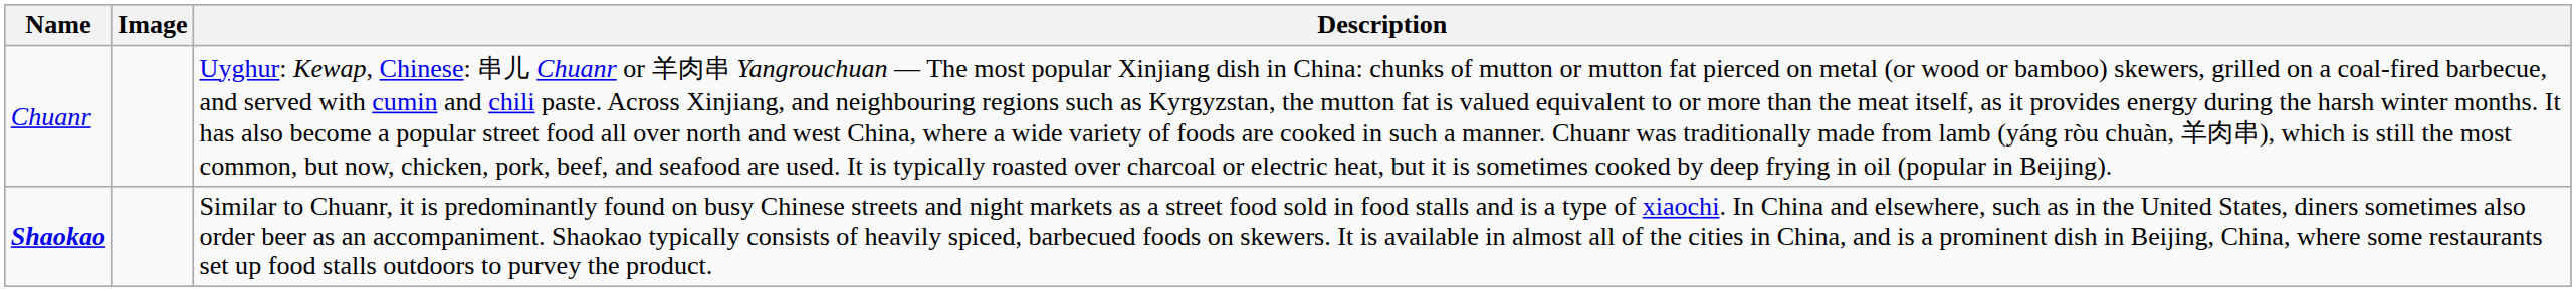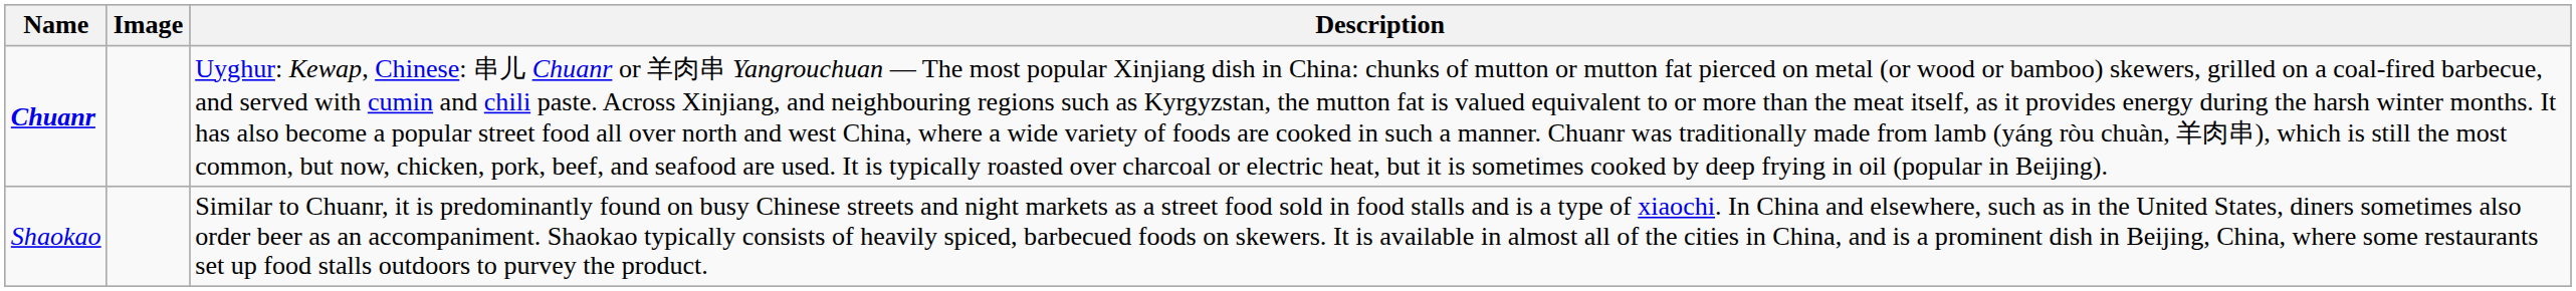row 2 | Name: normal -> bold
row 3 | Name: bold -> normal
